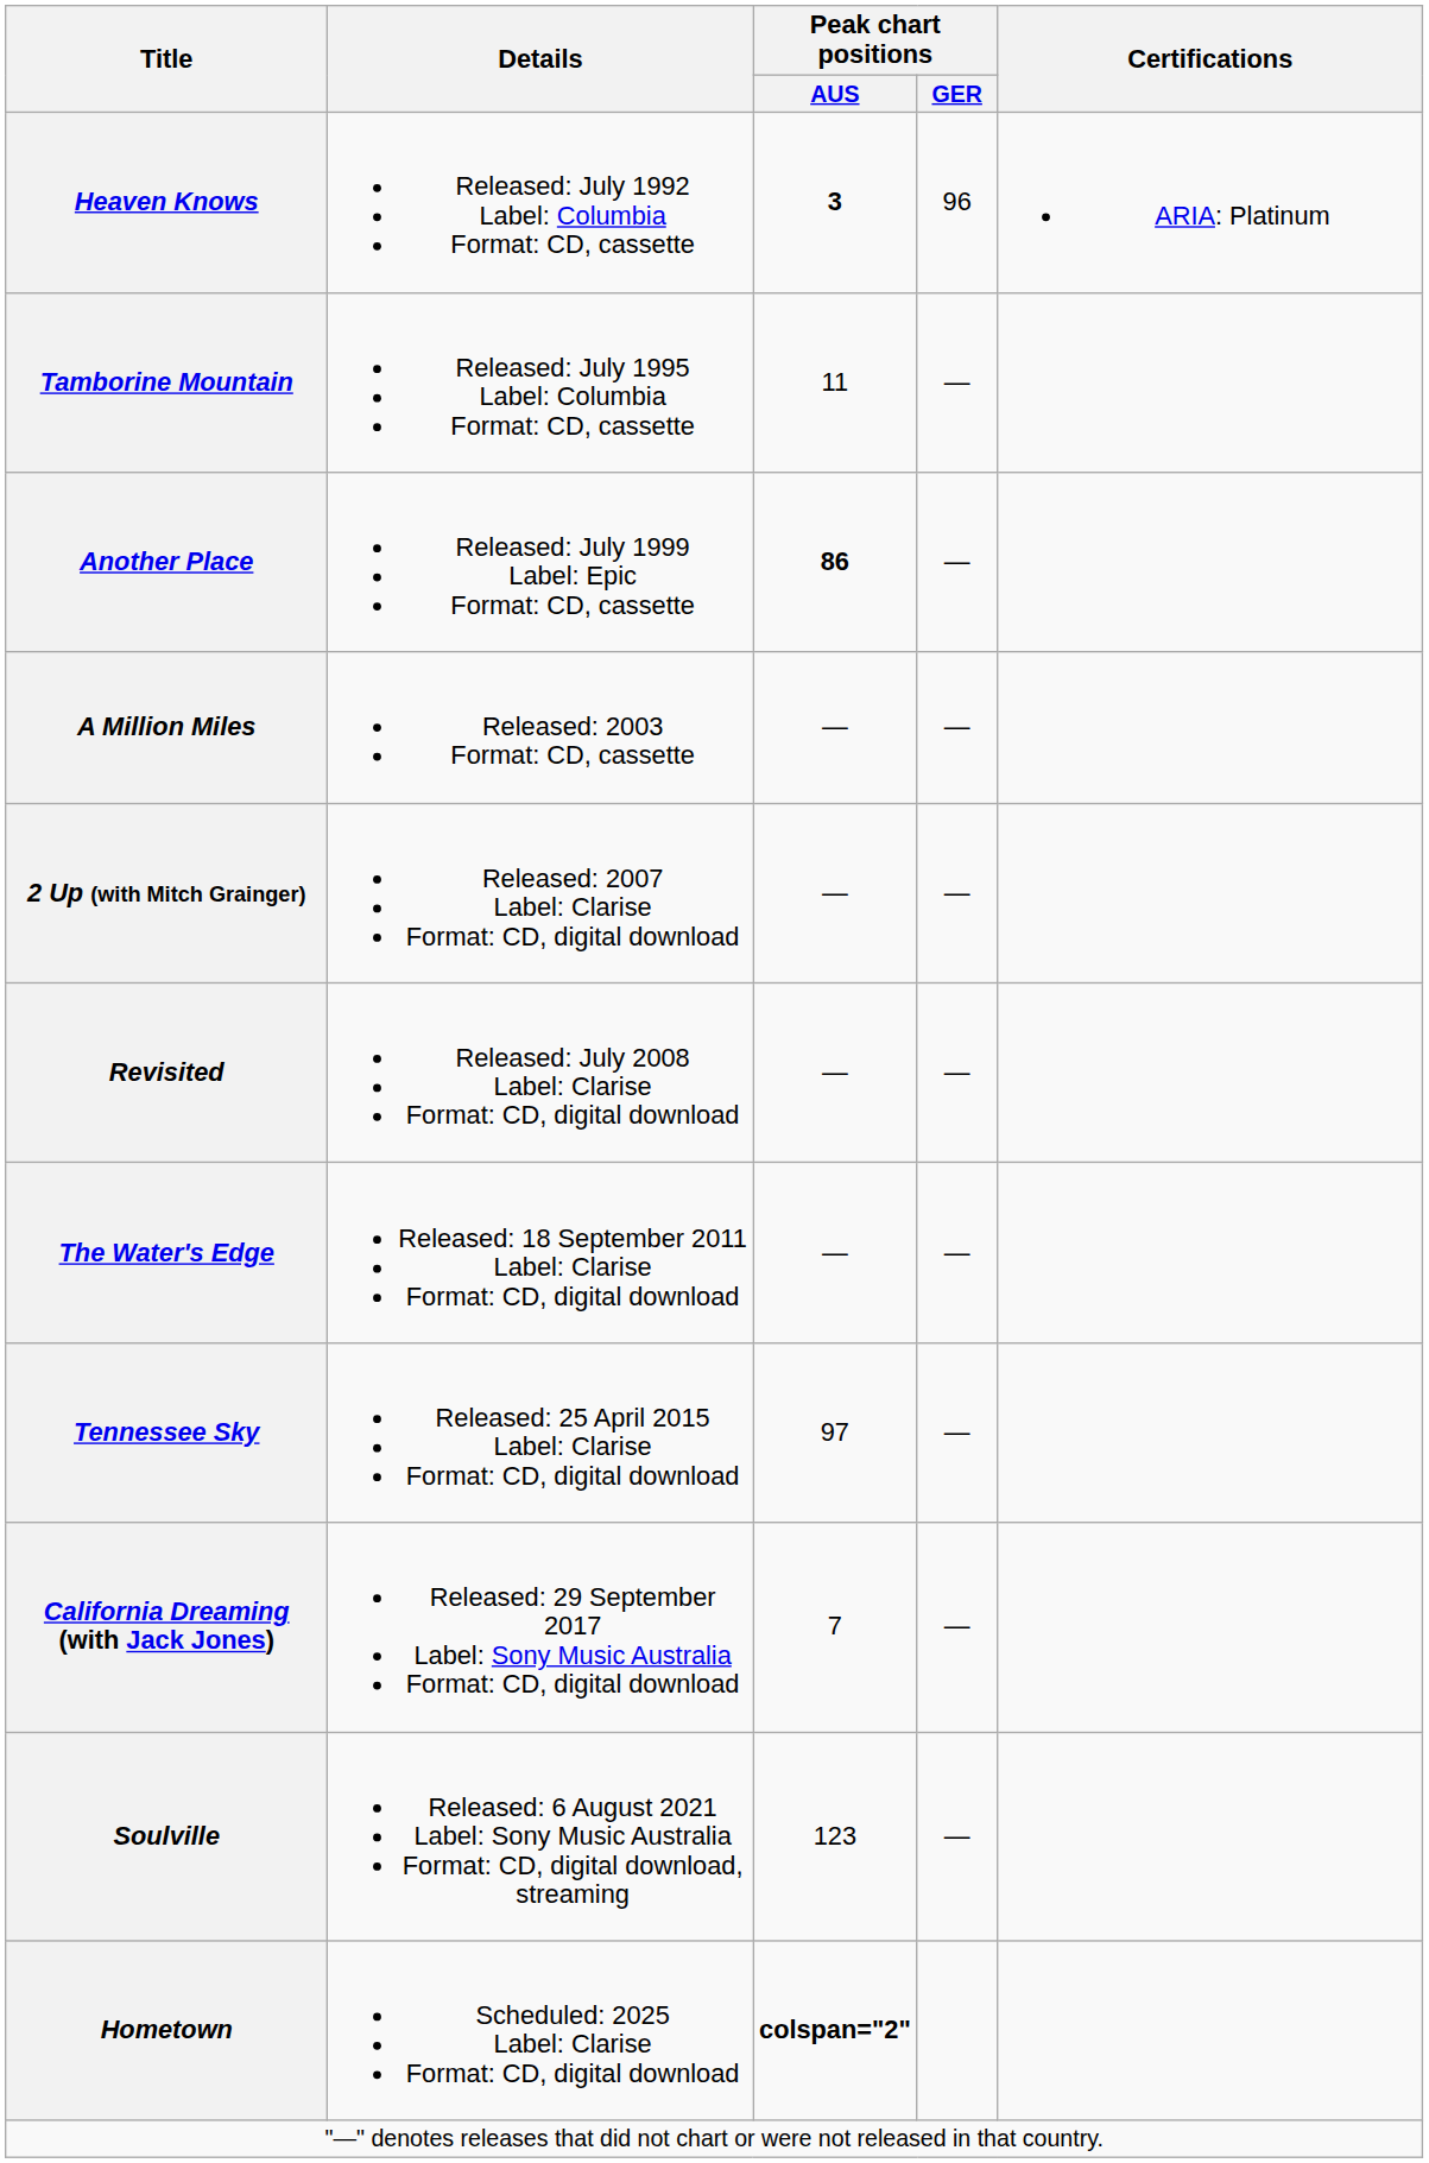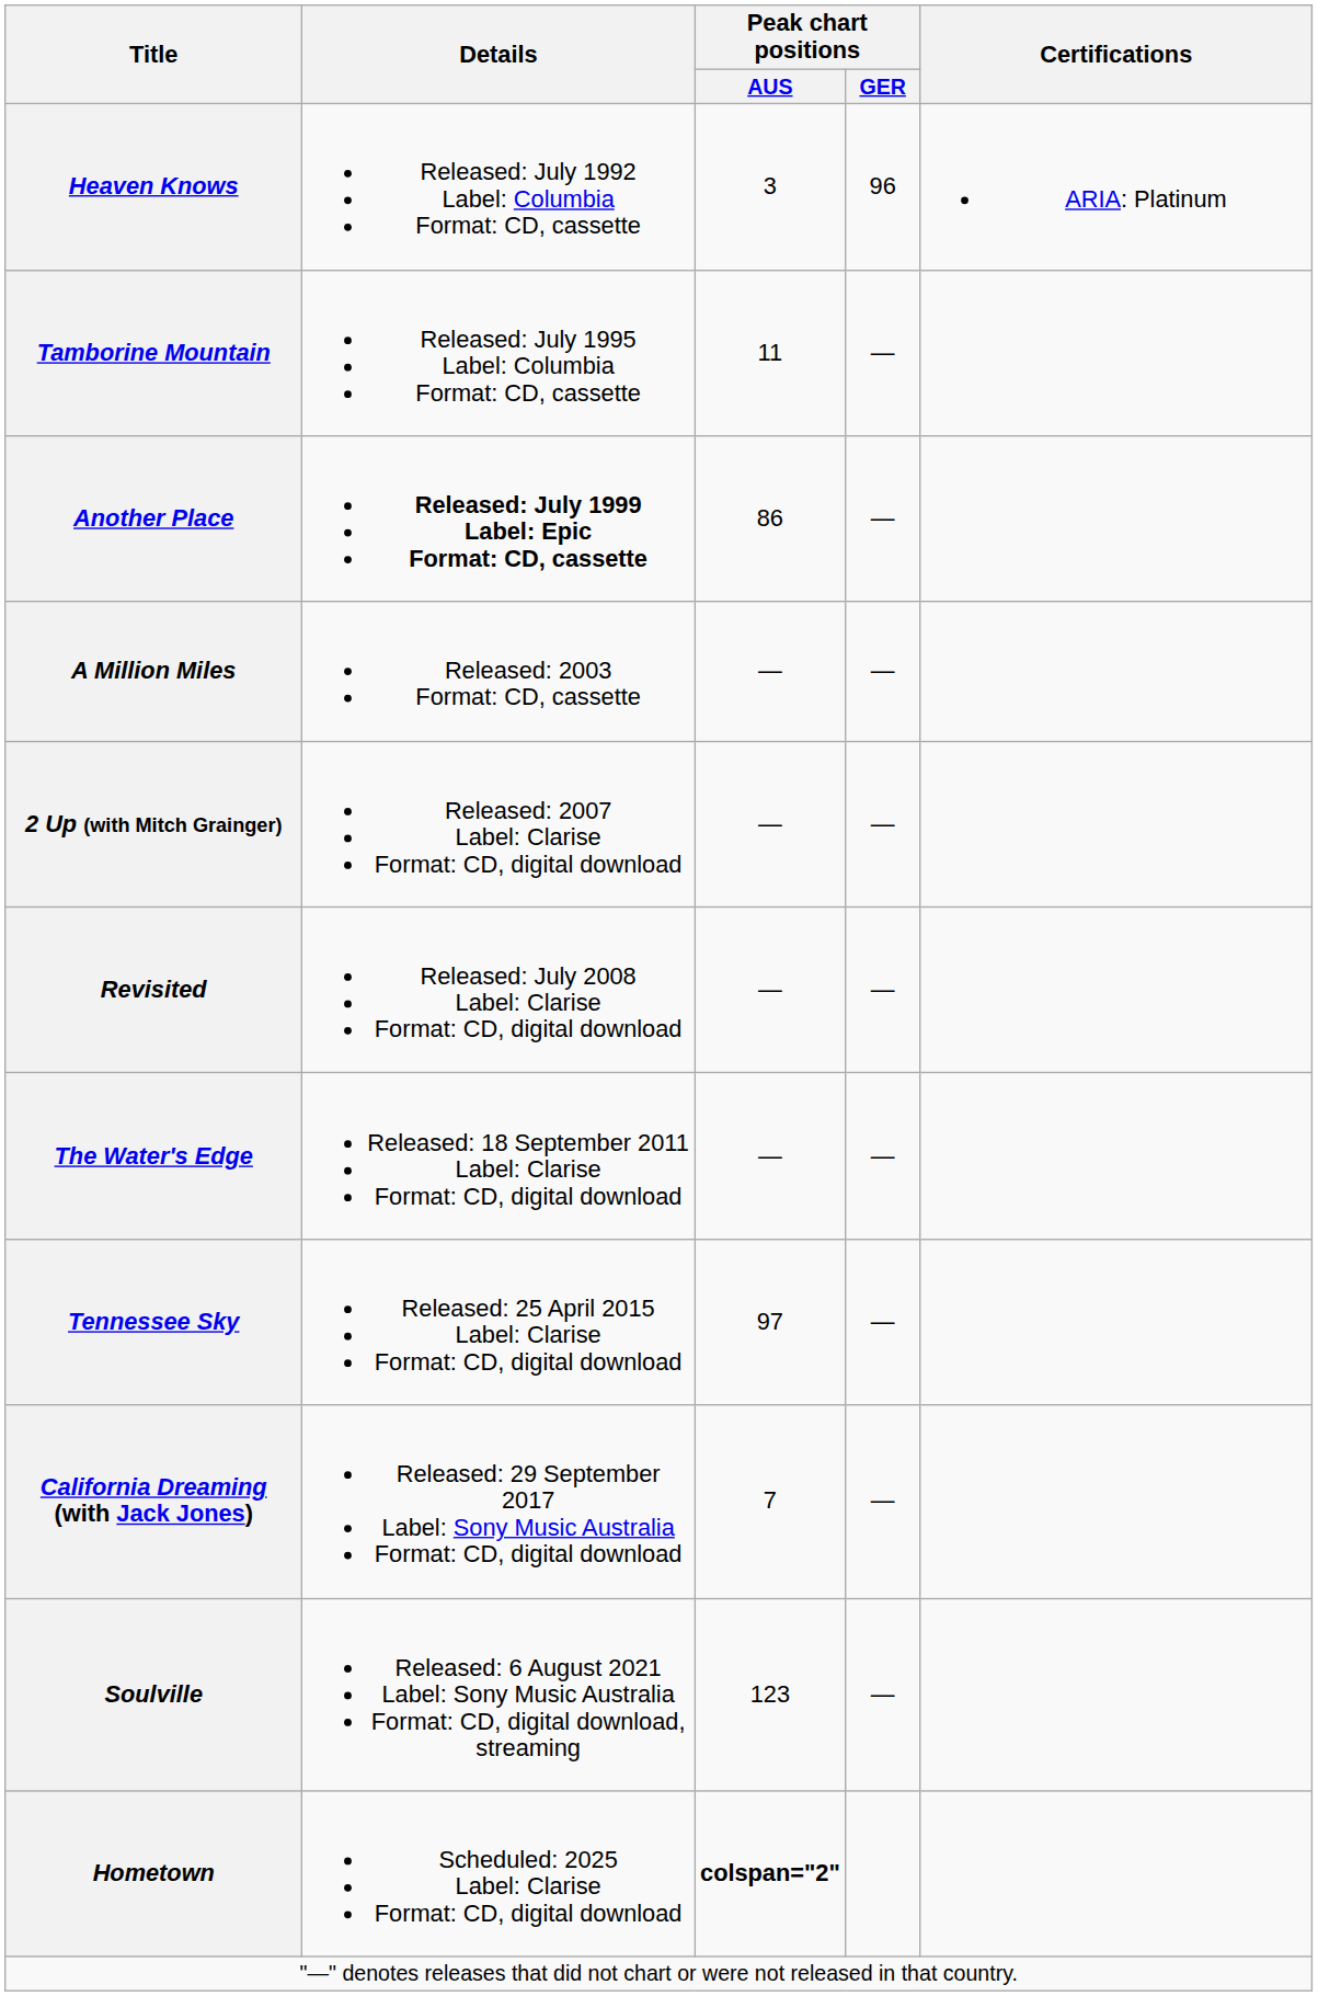Heaven Knows | Peak chart positions / AUS: bold -> normal
Another Place | Details: normal -> bold
Another Place | Peak chart positions / AUS: bold -> normal
